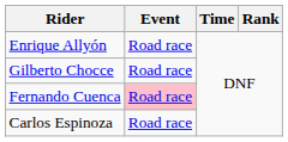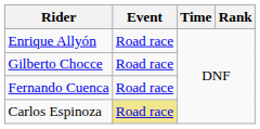Fernando Cuenca | Event: pink background -> no background
Carlos Espinoza | Event: no background -> khaki background
